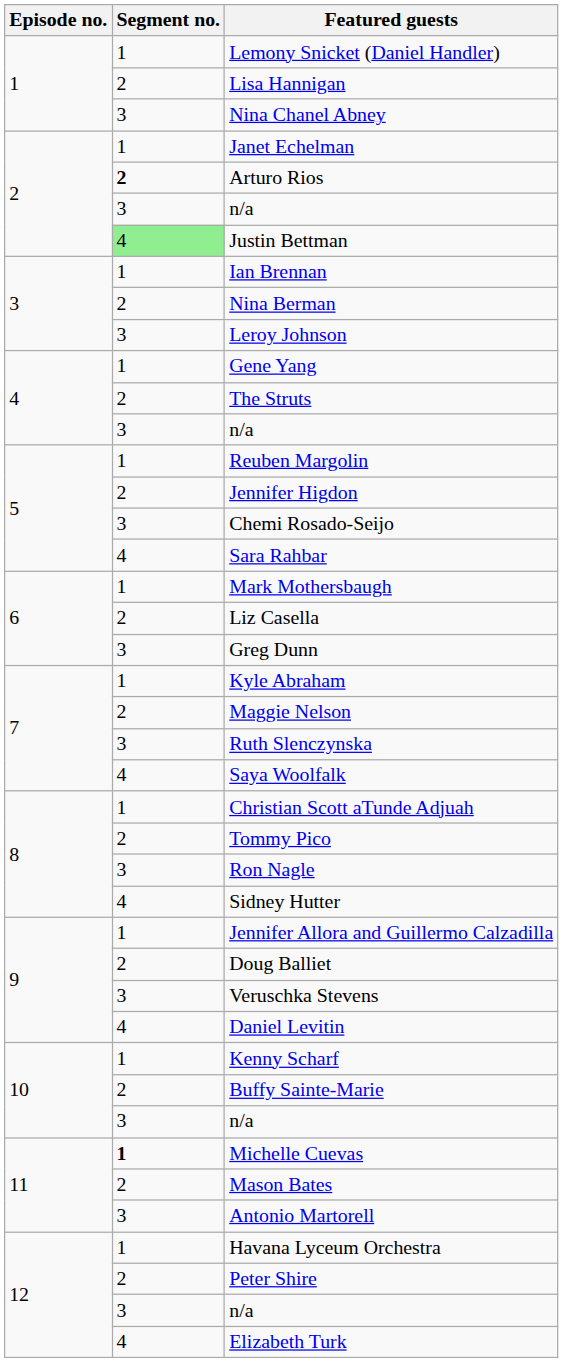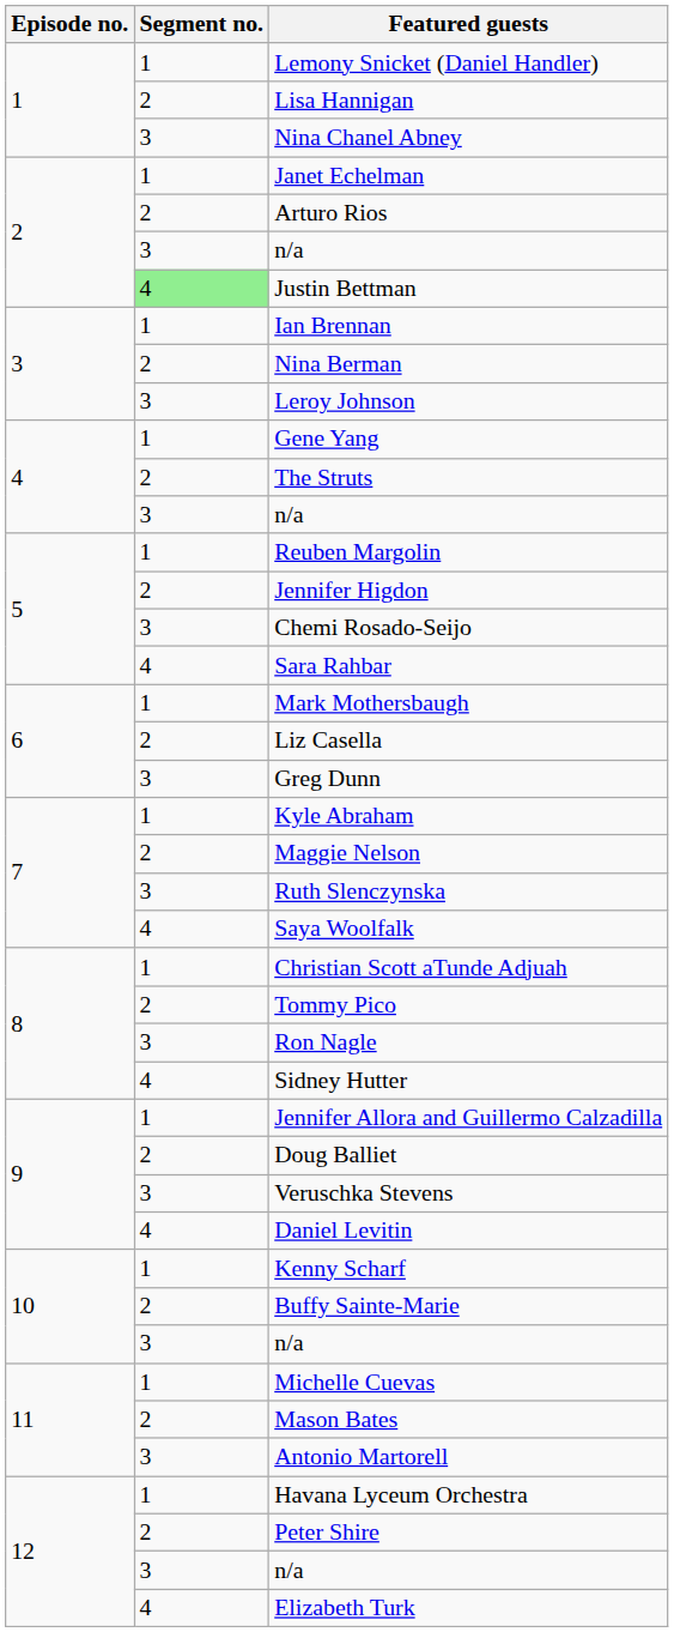Arturo Rios | Segment no.: bold -> normal
Michelle Cuevas | Segment no.: bold -> normal
